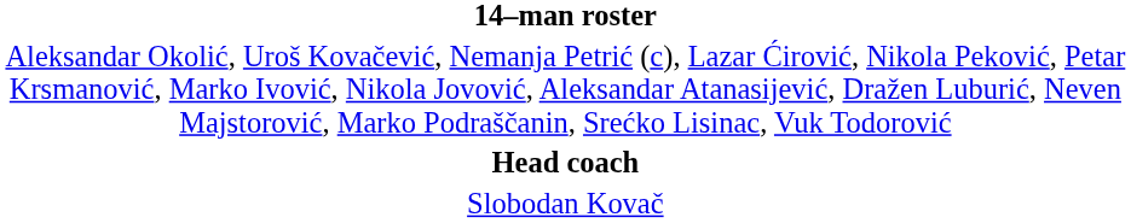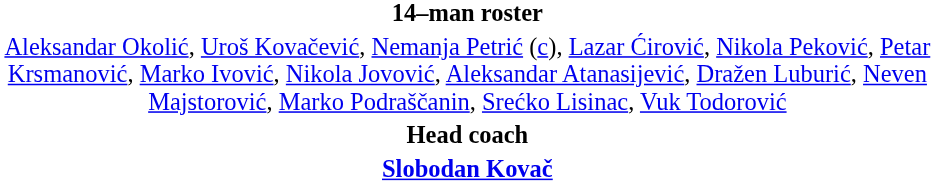row 4 | column 1: normal -> bold
